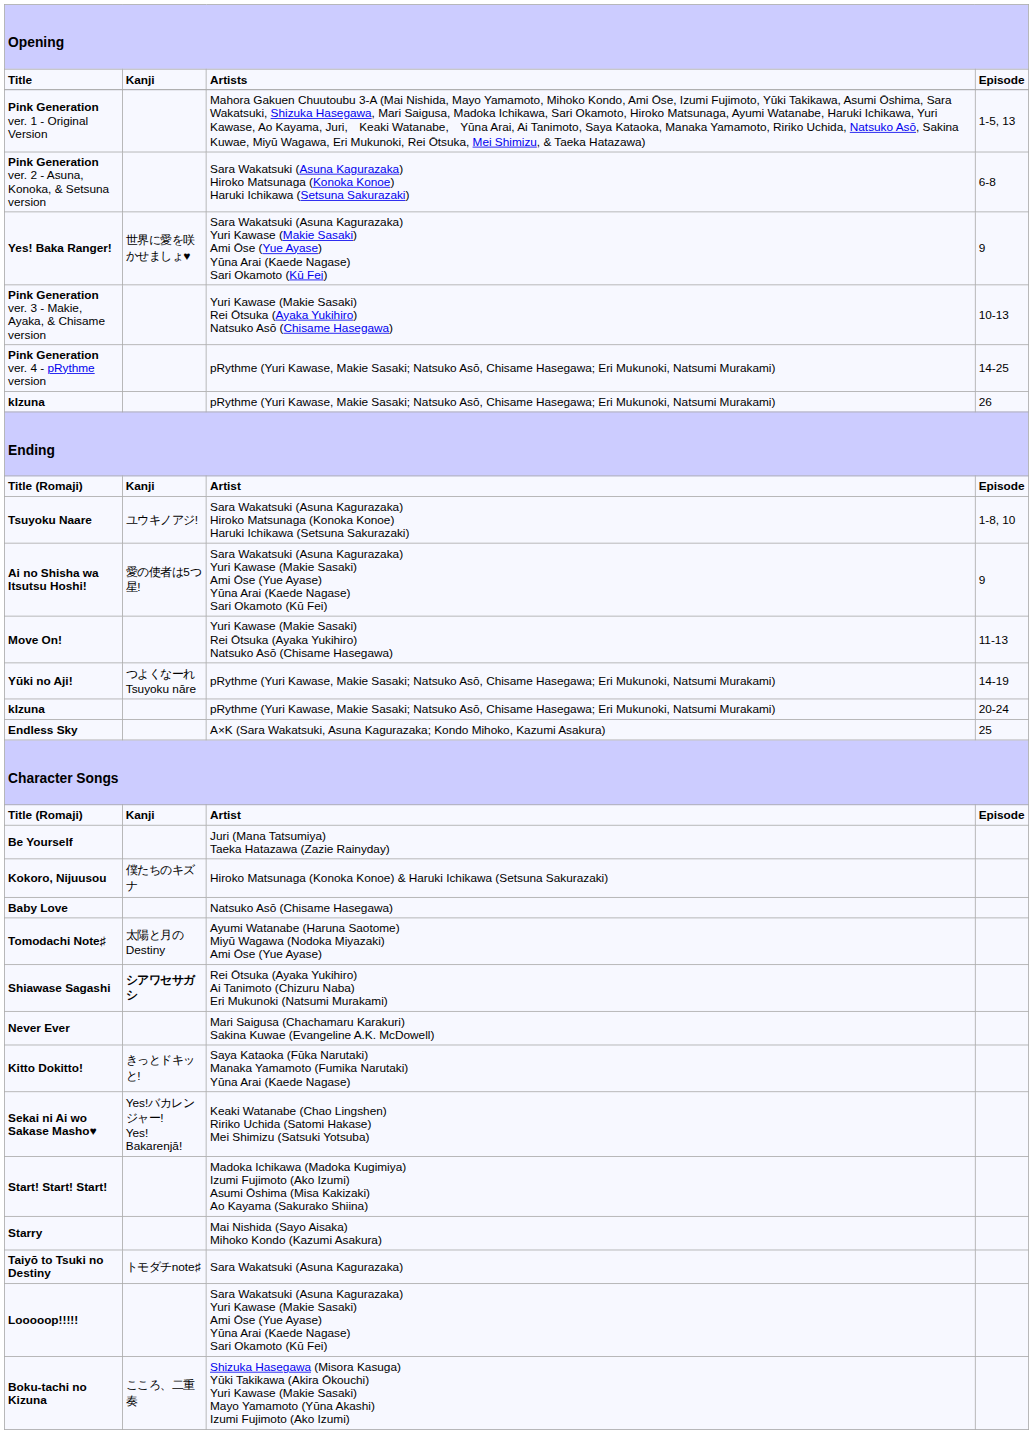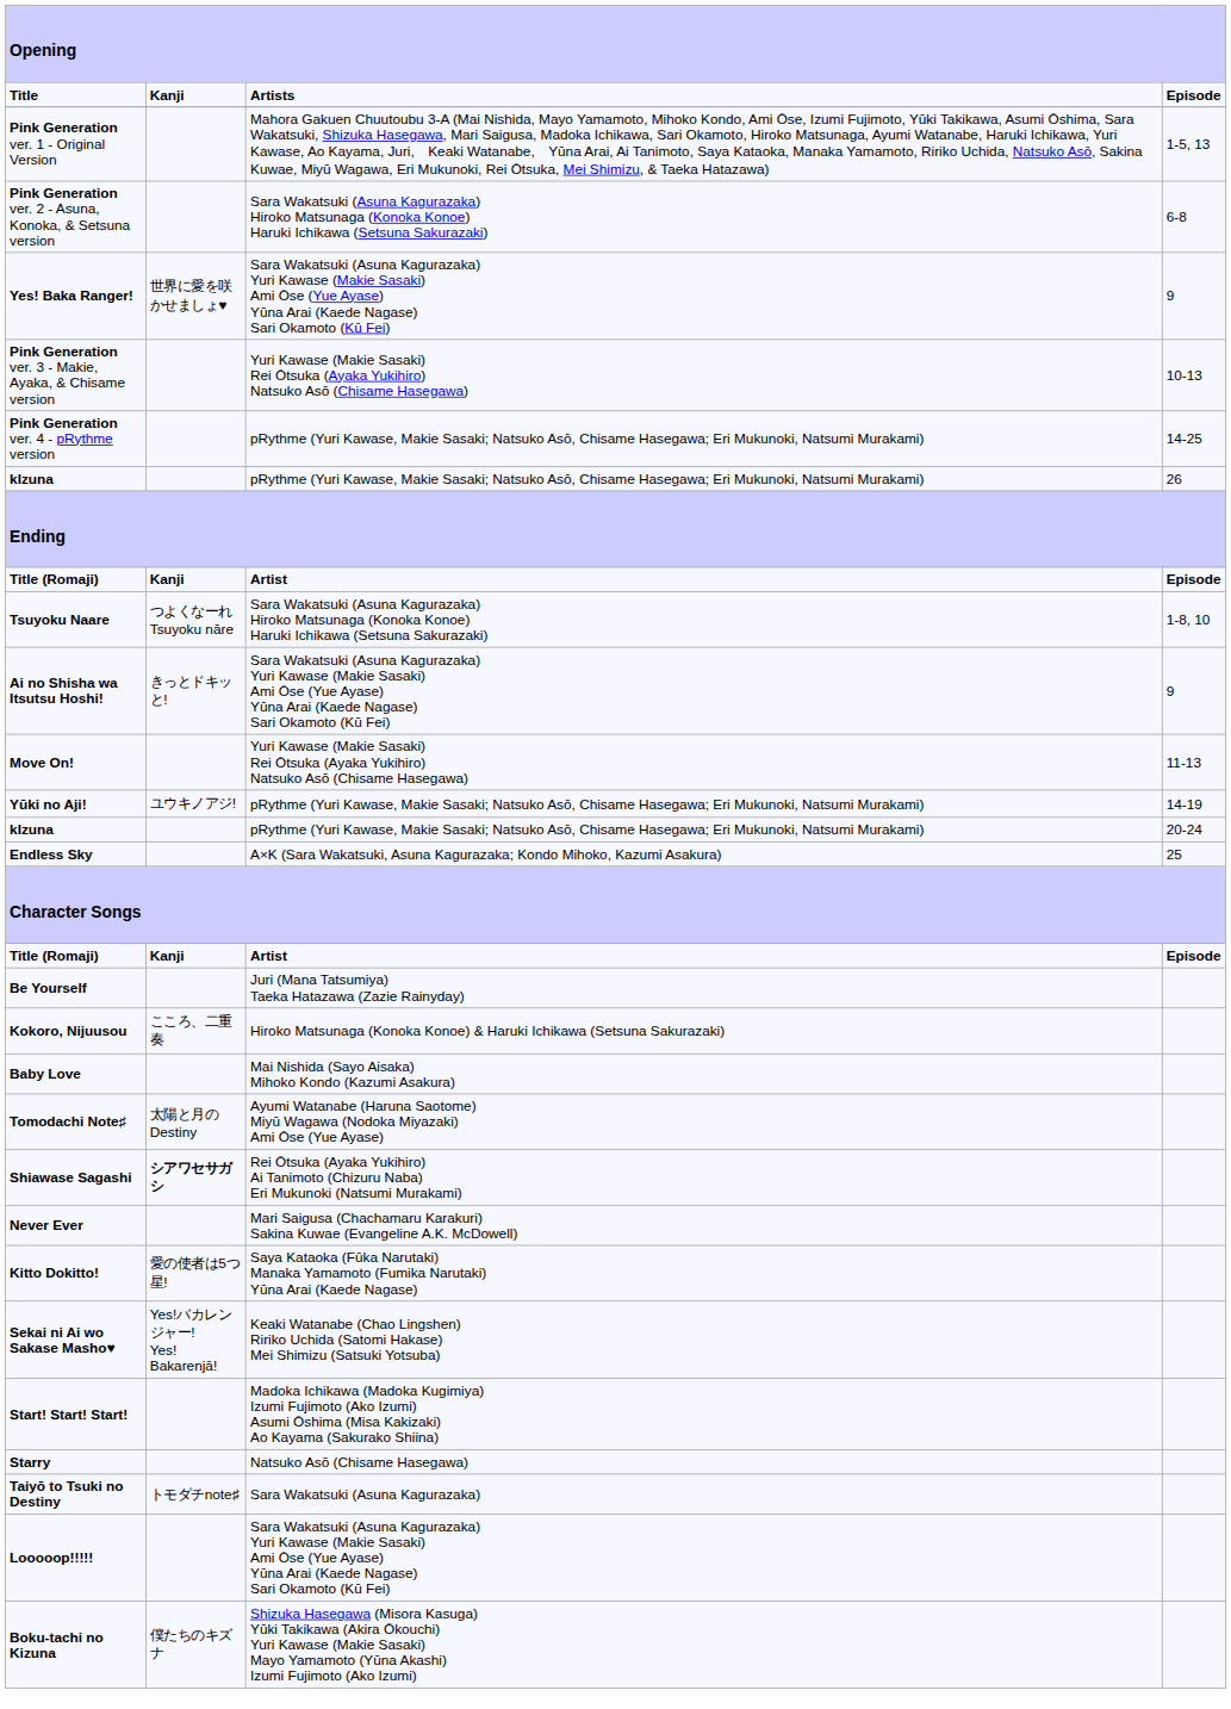Tsuyoku Naare | column 2: ユウキノアジ! -> つよくなーれ Tsuyoku nāre
Ai no Shisha wa Itsutsu Hoshi! | column 2: 愛の使者は5つ星! -> きっとドキッと!
Yūki no Aji! | column 2: つよくなーれ Tsuyoku nāre -> ユウキノアジ!
Kokoro, Nijuusou | column 2: 僕たちのキズナ -> こころ、二重奏
Baby Love | column 3: Natsuko Asō (Chisame Hasegawa) -> Mai Nishida (Sayo Aisaka) Mihoko Kondo (Kazumi Asakura)
Kitto Dokitto! | column 2: きっとドキッと! -> 愛の使者は5つ星!
Starry | column 3: Mai Nishida (Sayo Aisaka) Mihoko Kondo (Kazumi Asakura) -> Natsuko Asō (Chisame Hasegawa)
Boku-tachi no Kizuna | column 2: こころ、二重奏 -> 僕たちのキズナ
